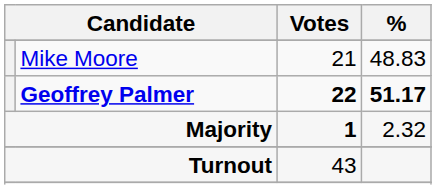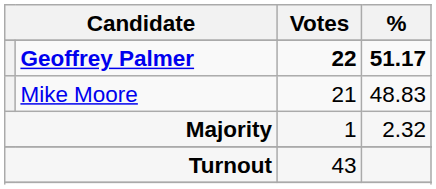rows swapped: Geoffrey Palmer <-> Mike Moore
Majority | Votes: bold -> normal
